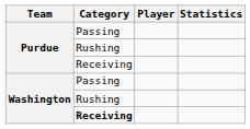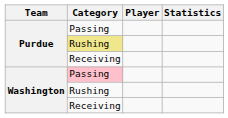Purdue / Rushing | Category: no background -> khaki background
Washington / Passing | Category: no background -> pink background
Washington / Receiving | Category: bold -> normal
